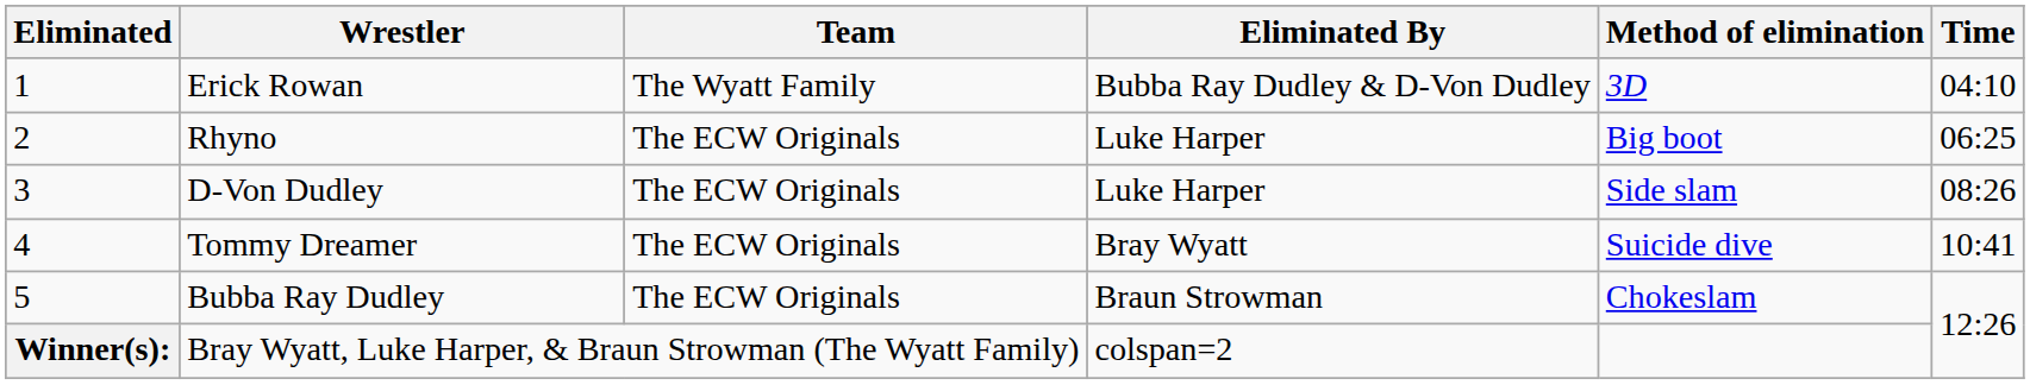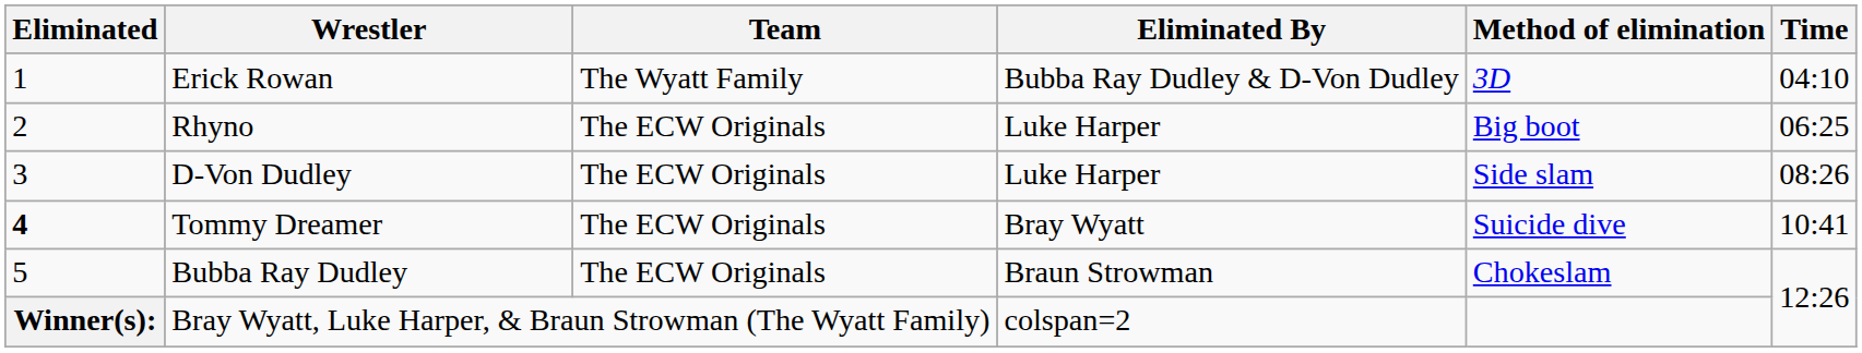Tommy Dreamer | Eliminated: normal -> bold
